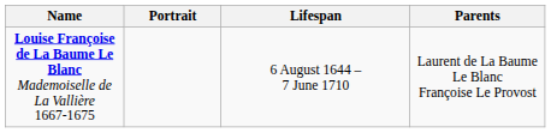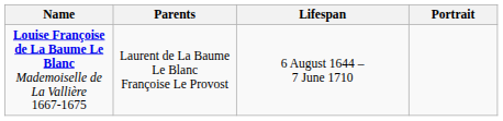columns swapped: Portrait <-> Parents
